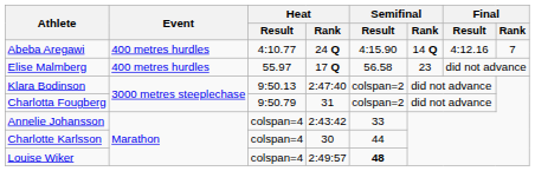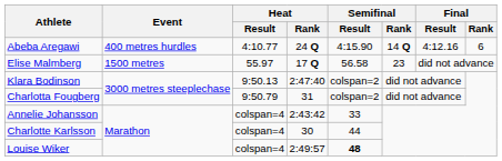Abeba Aregawi | Final / Rank: 7 -> 6
Elise Malmberg | Event: 400 metres hurdles -> 1500 metres
